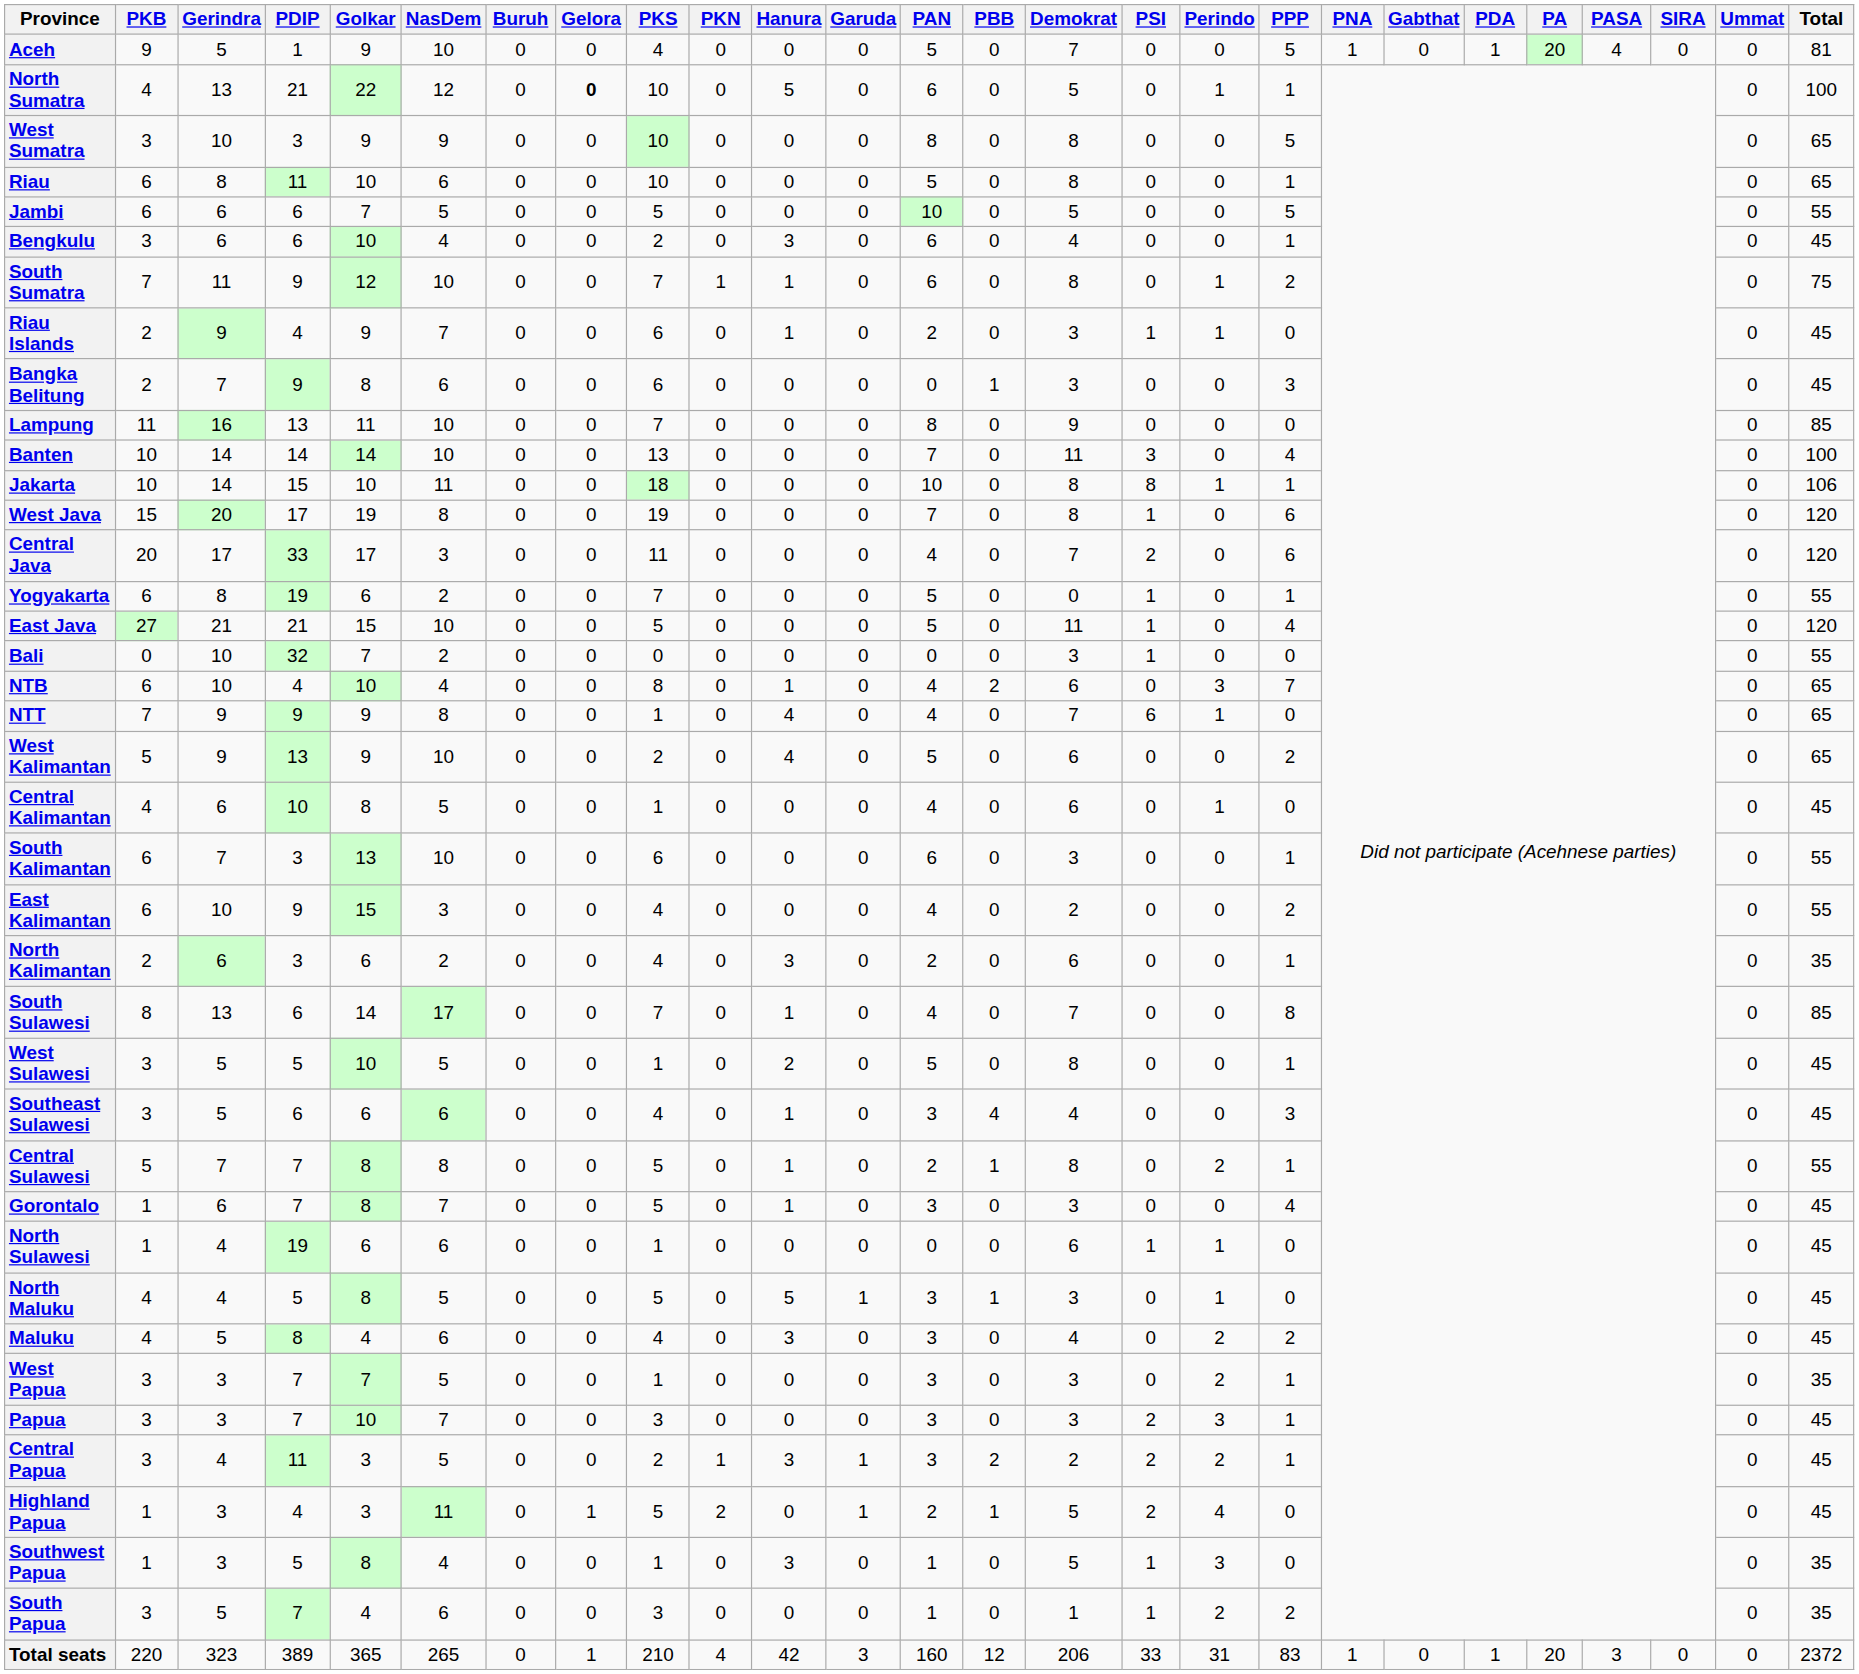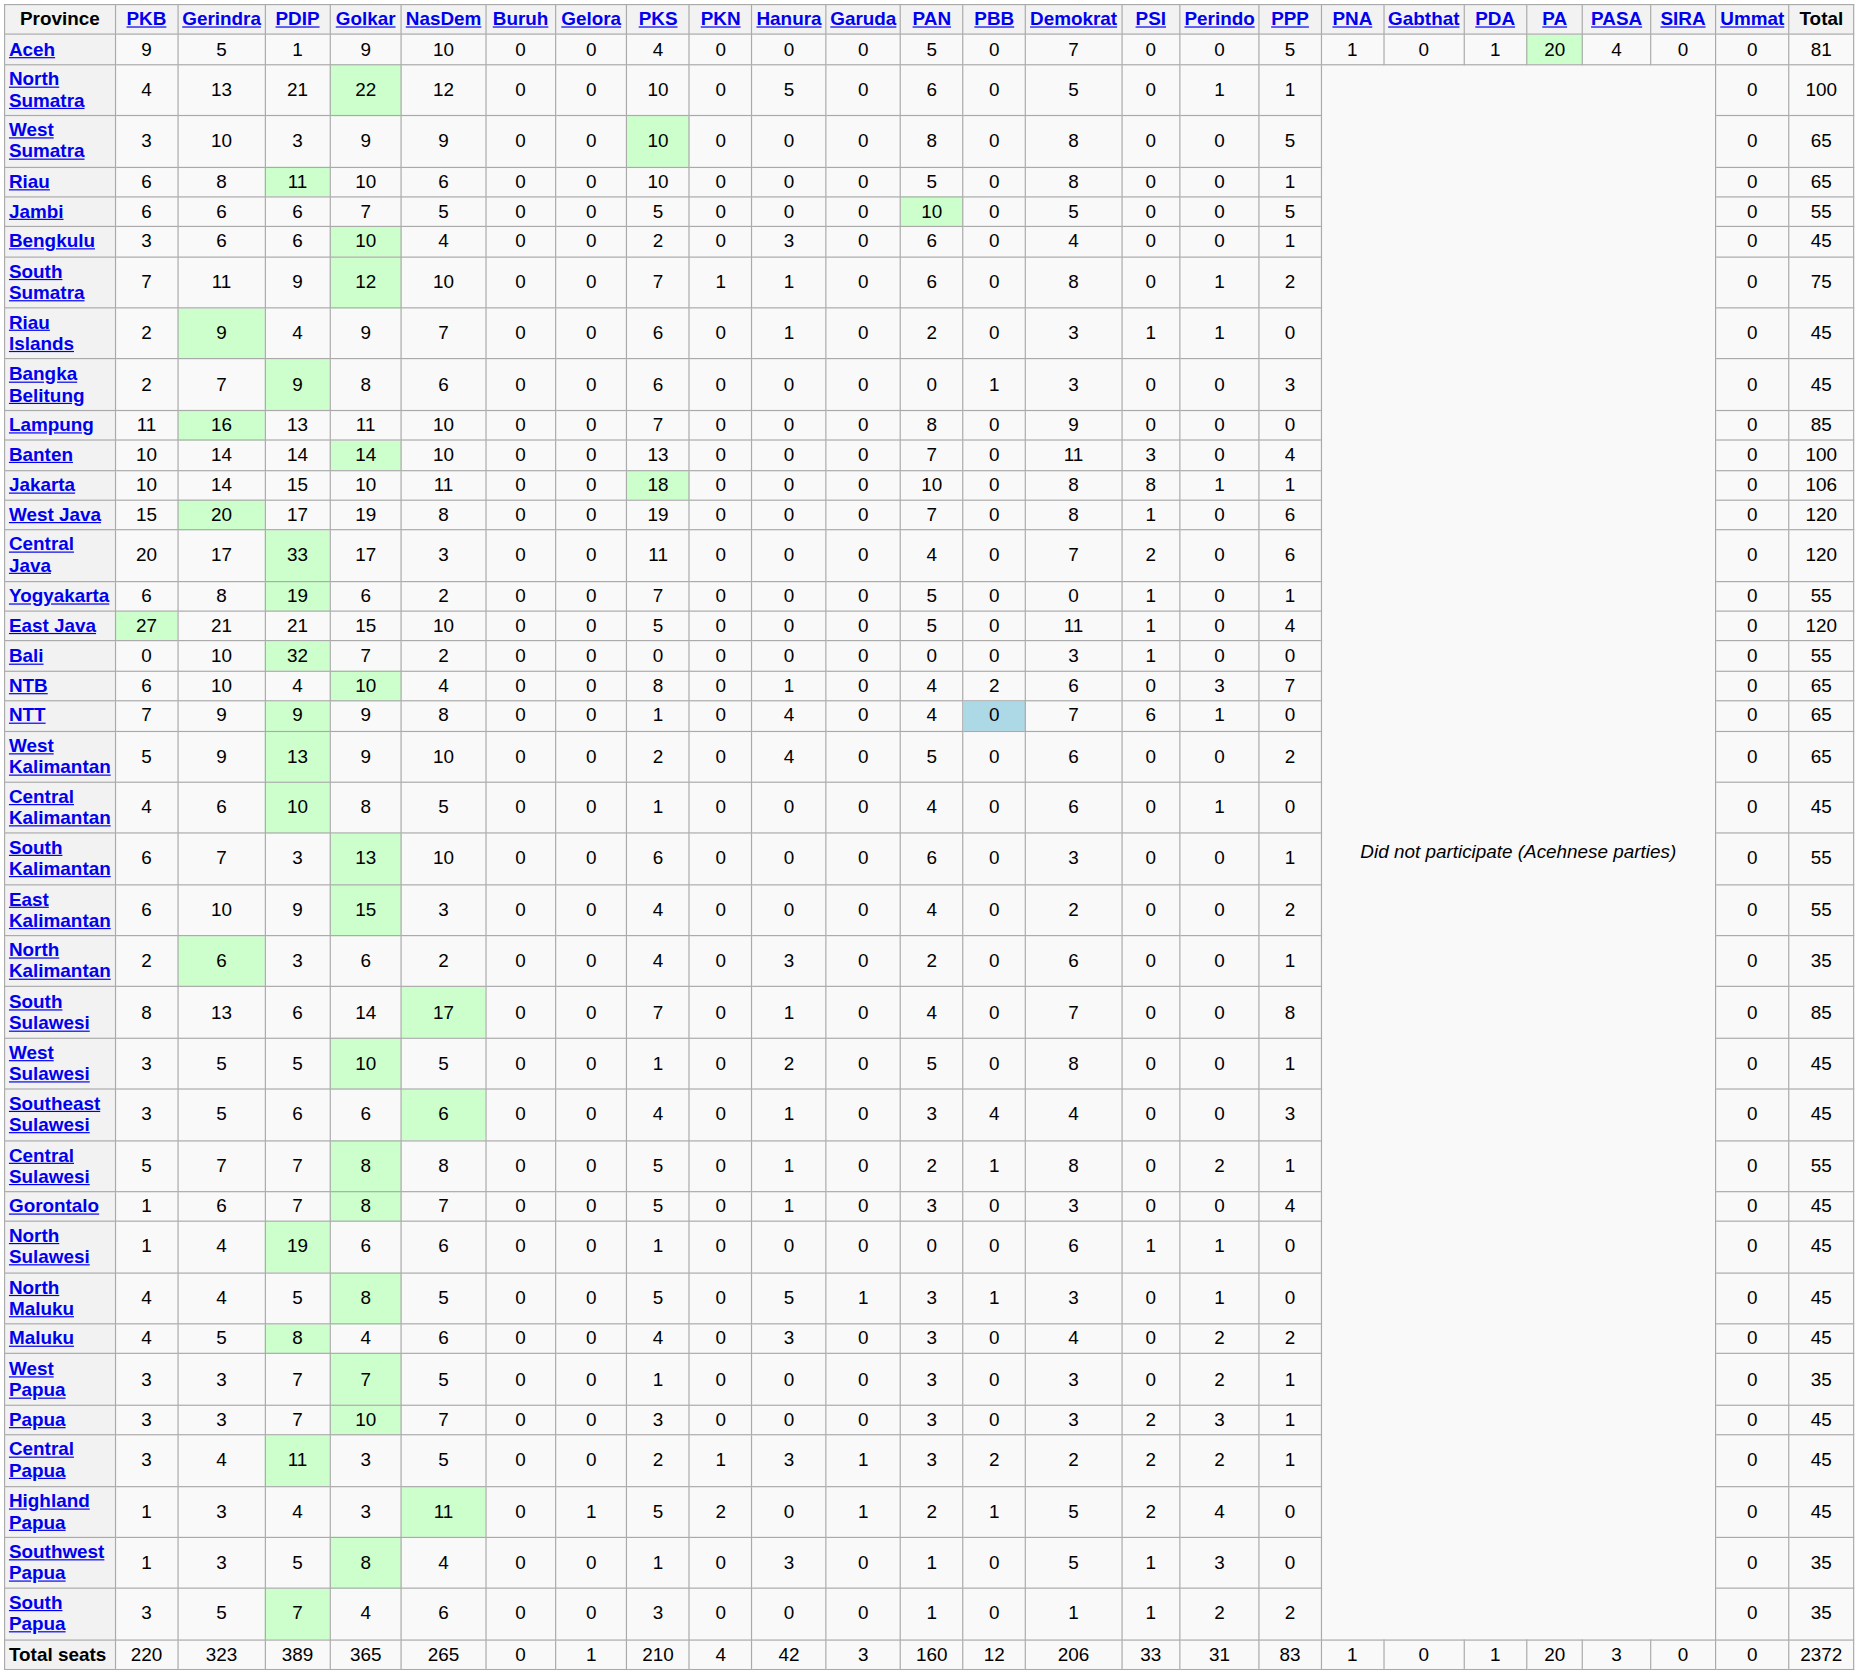North Sumatra | Gelora: bold -> normal
NTT | PBB: no background -> lightblue background
